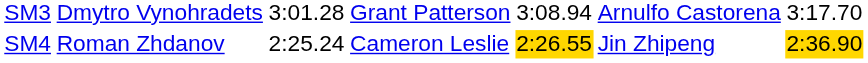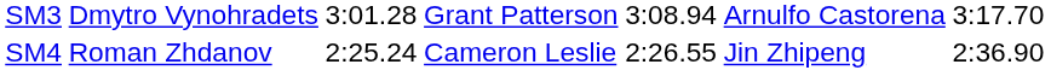SM4 | column 5: gold background -> no background
SM4 | column 7: gold background -> no background
